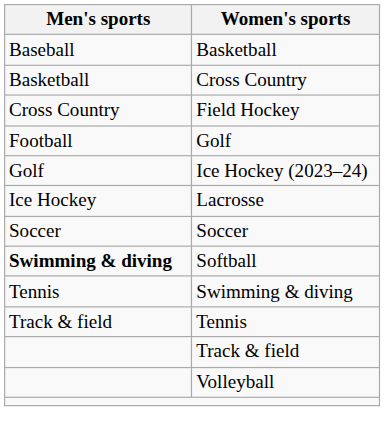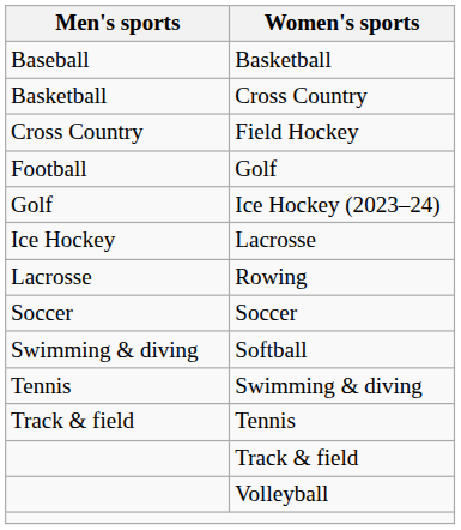+ row: Lacrosse | Rowing
Softball | Men's sports: bold -> normal
